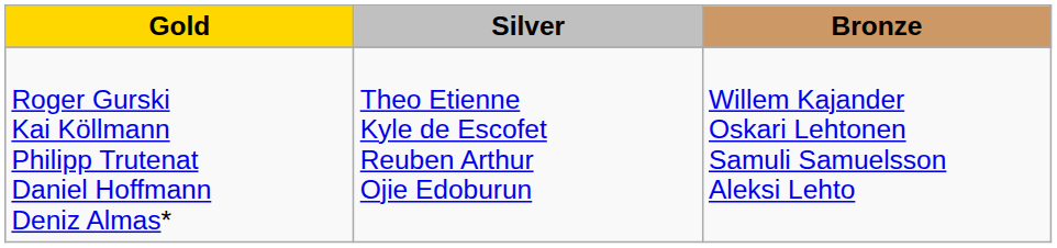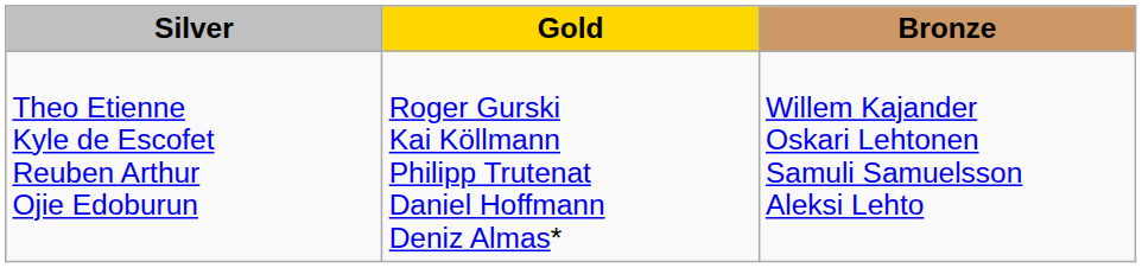columns swapped: Gold <-> Silver
